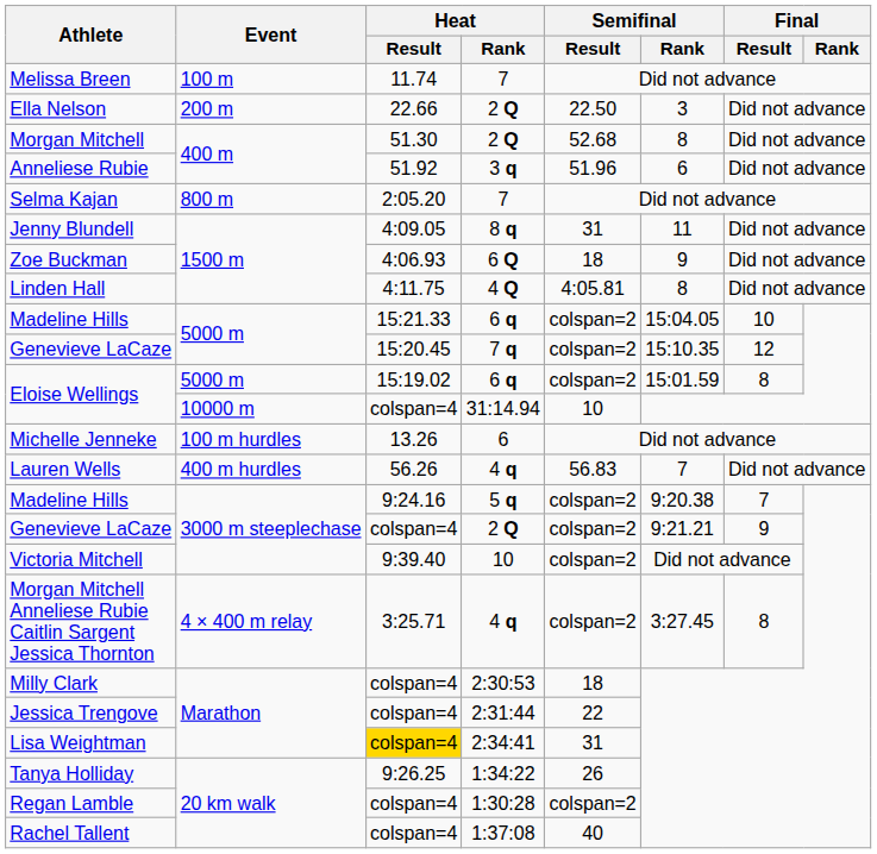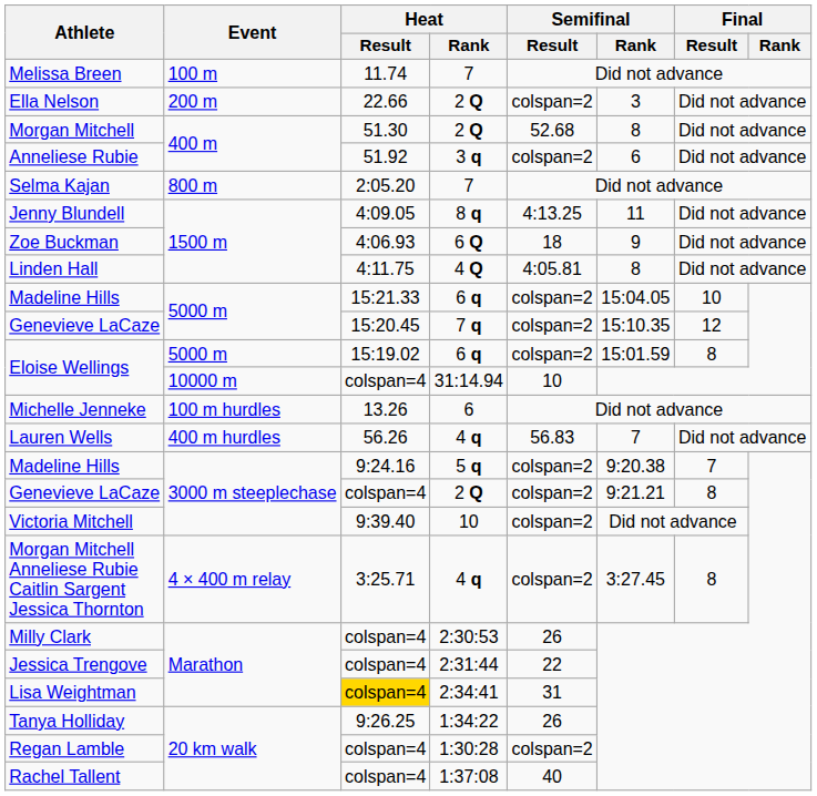Ella Nelson | Semifinal / Result: 22.50 -> colspan=2
Anneliese Rubie | Semifinal / Result: 51.96 -> colspan=2
Jenny Blundell | Semifinal / Result: 31 -> 4:13.25
Genevieve LaCaze / 2 Q | Final / Result: 9 -> 8
Milly Clark | Semifinal / Result: 18 -> 26
